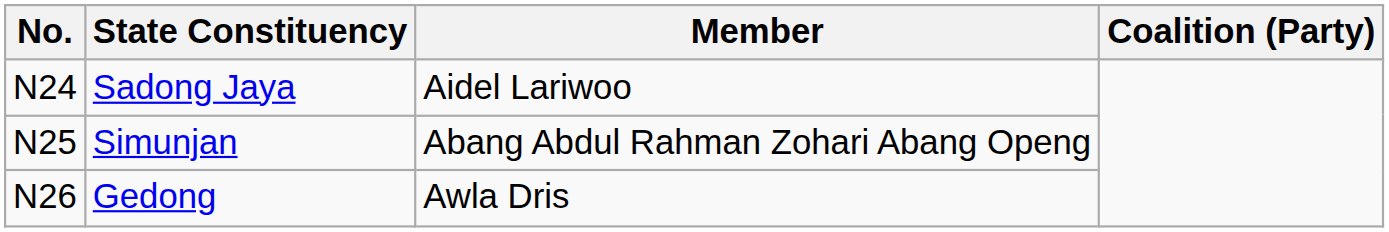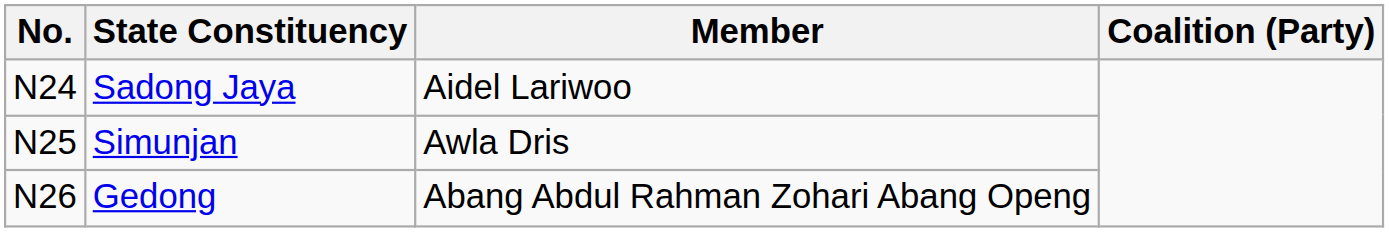Simunjan | Member: Abang Abdul Rahman Zohari Abang Openg -> Awla Dris
Gedong | Member: Awla Dris -> Abang Abdul Rahman Zohari Abang Openg
